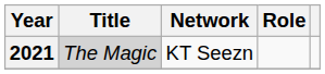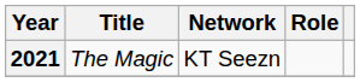2021 | Title: lightgrey background -> no background
